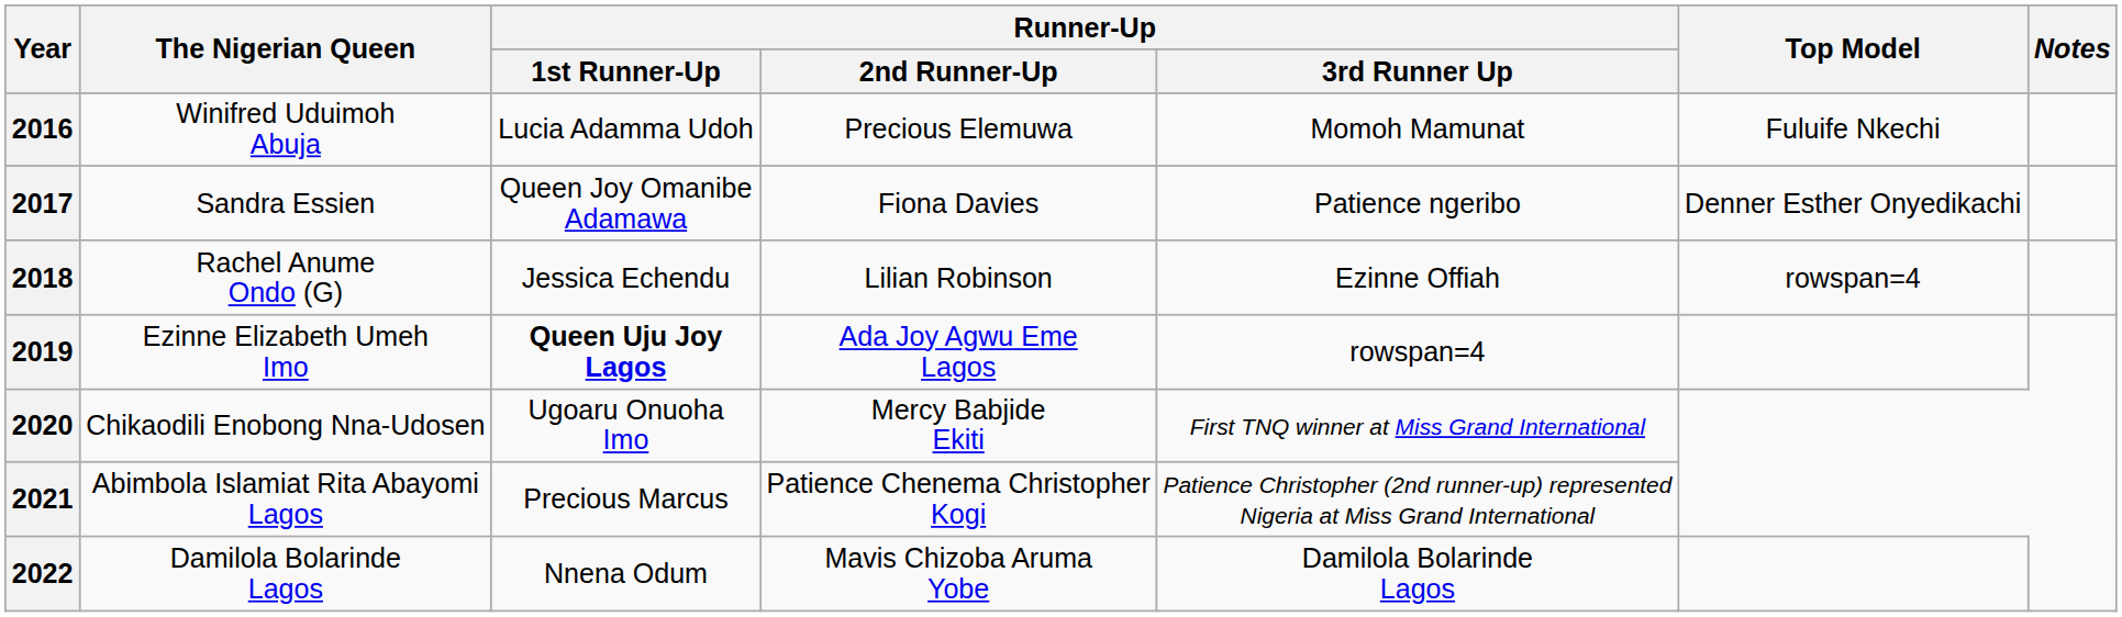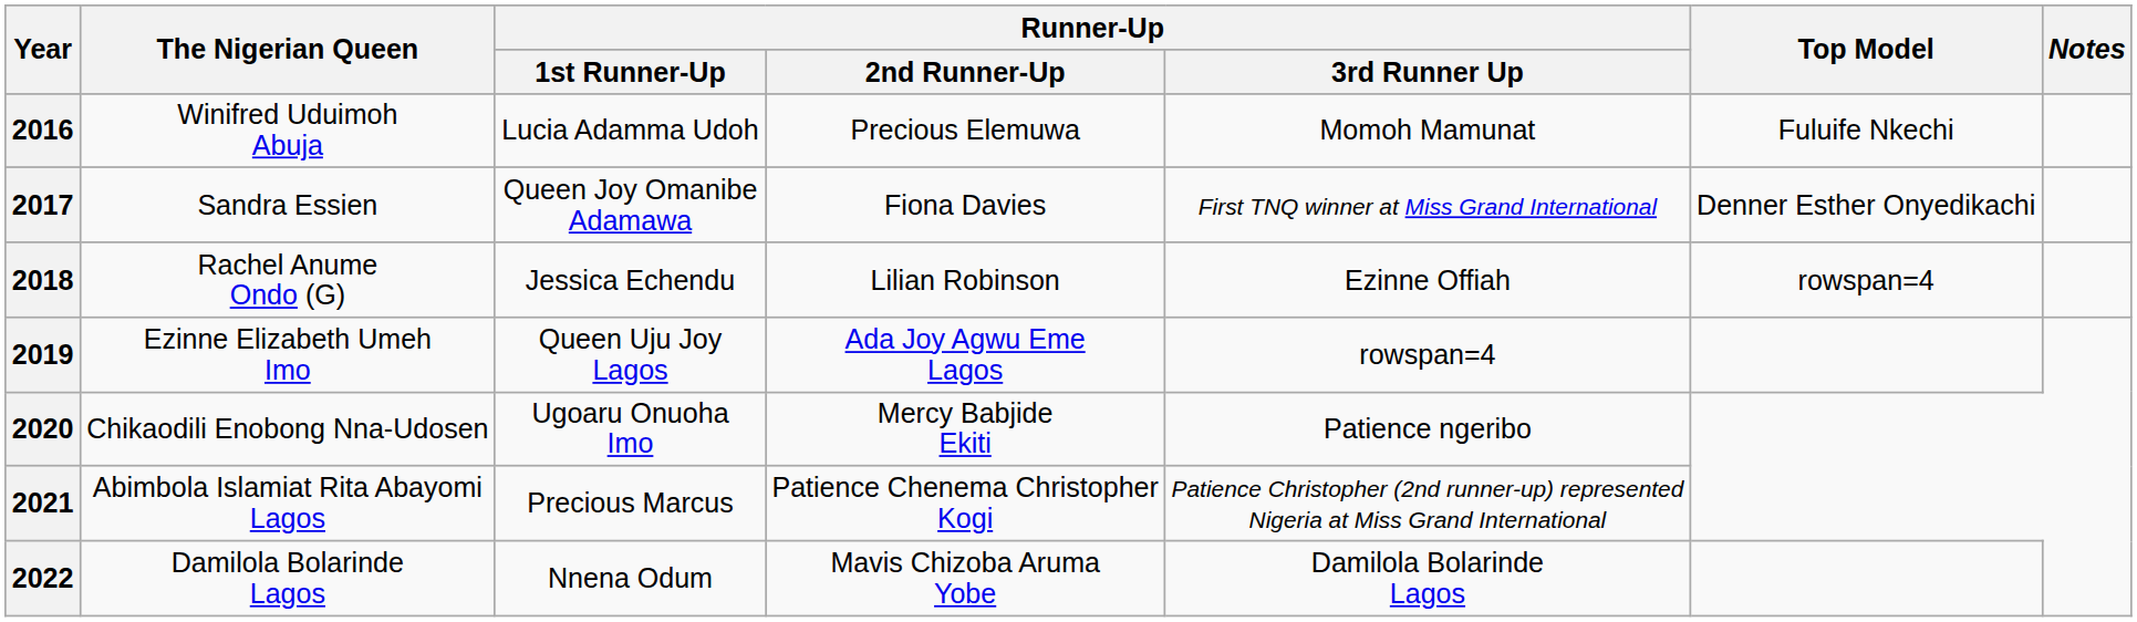2017 | Runner-Up / 3rd Runner Up: Patience ngeribo -> First TNQ winner at Miss Grand International
2019 | Runner-Up / 1st Runner-Up: bold -> normal
2020 | Runner-Up / 3rd Runner Up: First TNQ winner at Miss Grand International -> Patience ngeribo
